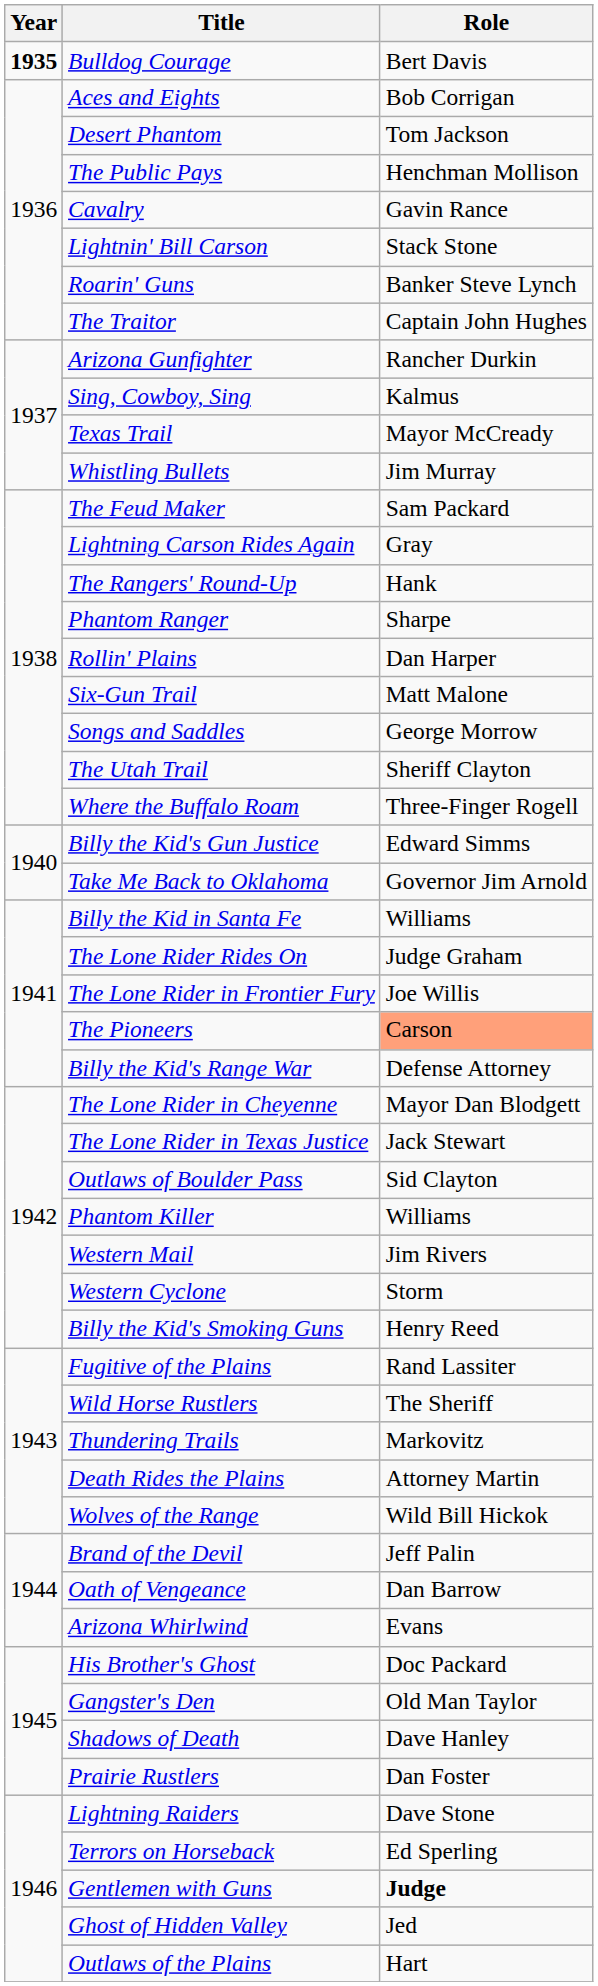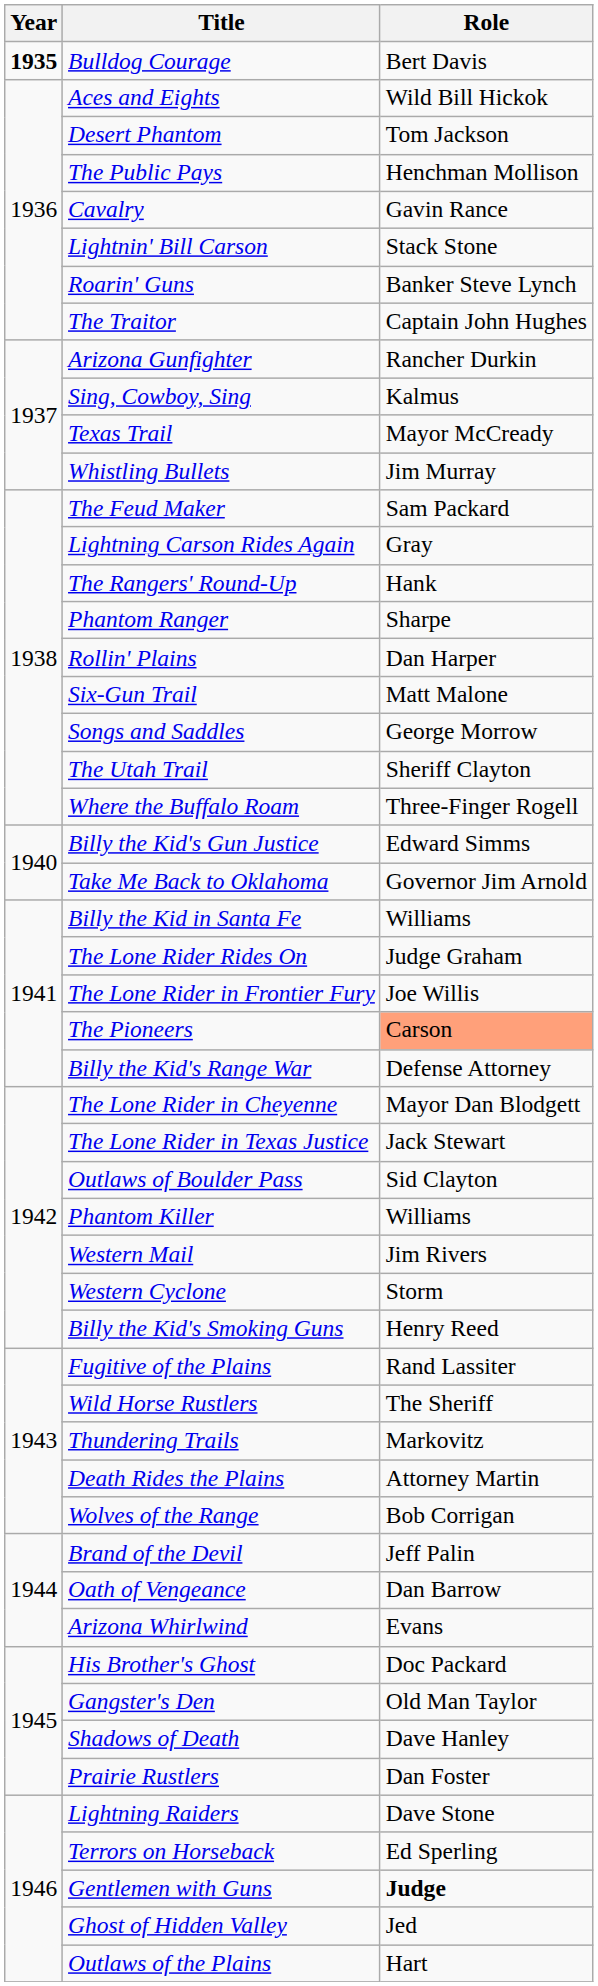Aces and Eights | Role: Bob Corrigan -> Wild Bill Hickok
Wolves of the Range | Role: Wild Bill Hickok -> Bob Corrigan
